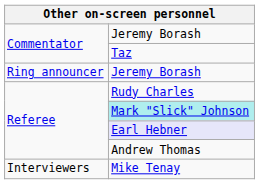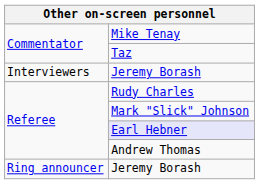row 2 | column 2: Jeremy Borash -> Mike Tenay
row 4 | column 1: Ring announcer -> Interviewers
row 6 | column 2: paleturquoise background -> no background
row 9 | column 1: Interviewers -> Ring announcer
row 9 | column 2: Mike Tenay -> Jeremy Borash
